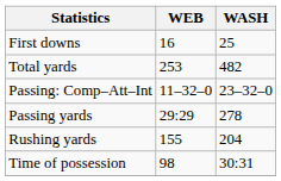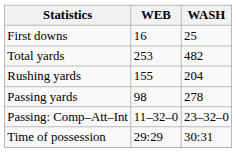rows swapped: Rushing yards <-> Passing: Comp–Att–Int
Passing yards | WEB: 29:29 -> 98
Time of possession | WEB: 98 -> 29:29
